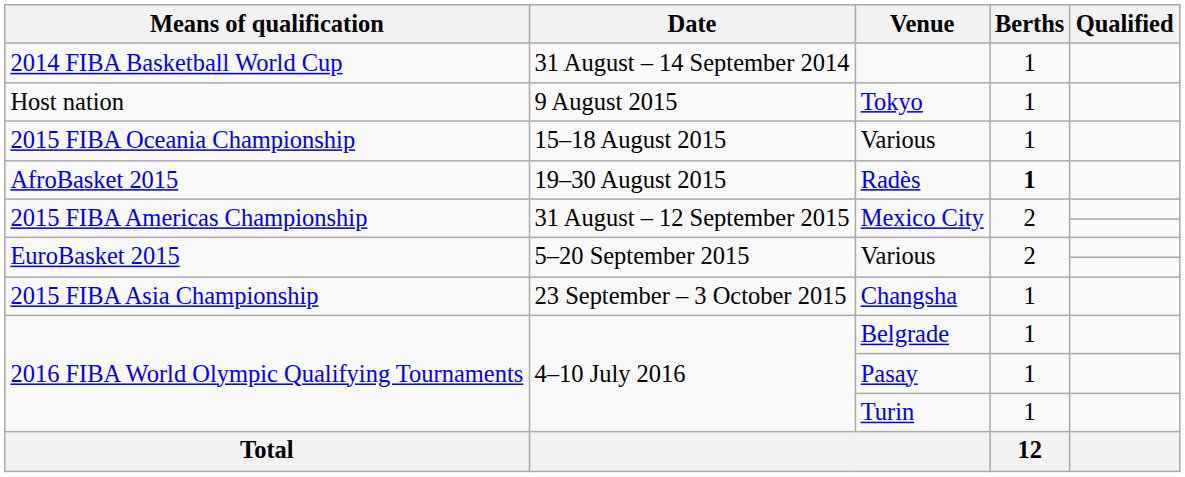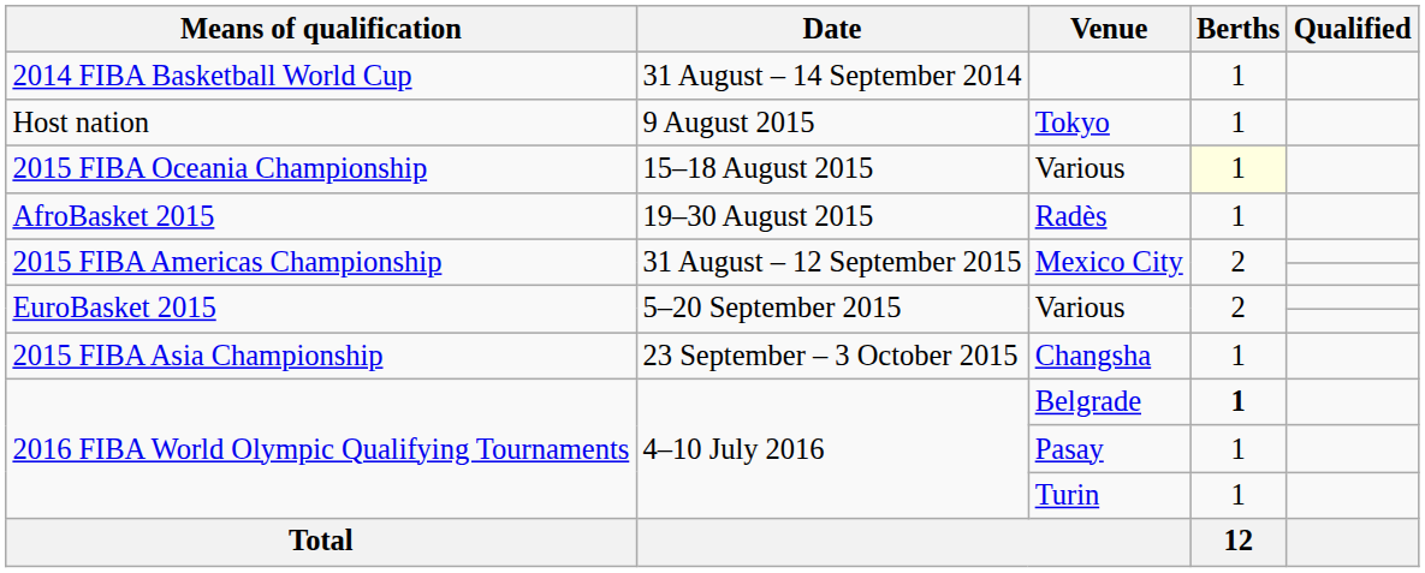2015 FIBA Oceania Championship / Various | Berths: no background -> lightyellow background
Radès | Berths: bold -> normal
Belgrade | Berths: normal -> bold
